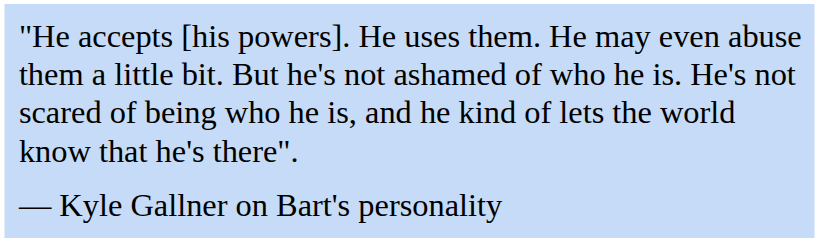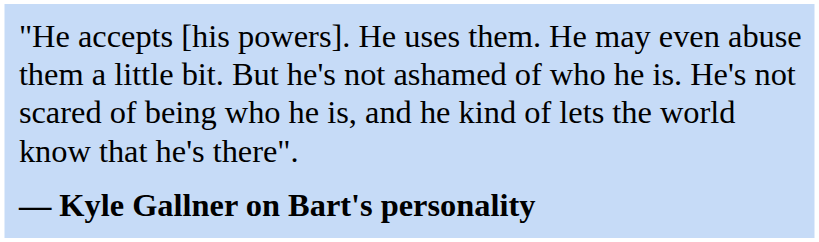row 2 | column 1: normal -> bold
